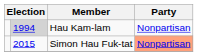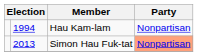Hau Kam-lam | column 2: lightgrey background -> no background
Simon Hau Fuk-tat | column 2: 2015 -> 2013
